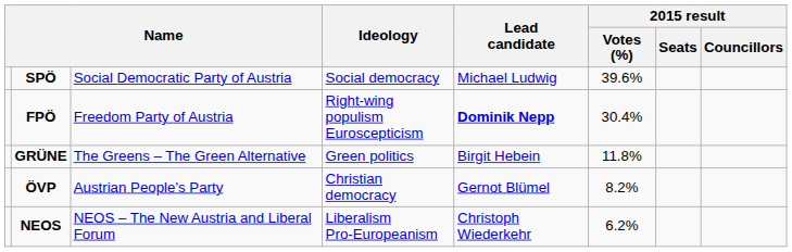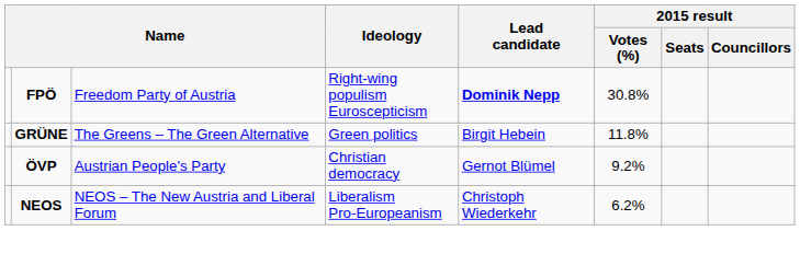- row: SPÖ | Social Democratic Party of Austria | Social democracy | Michael Ludwig | 39.6%
FPÖ | 2015 result / Votes (%): 30.4% -> 30.8%
ÖVP | 2015 result / Votes (%): 8.2% -> 9.2%
